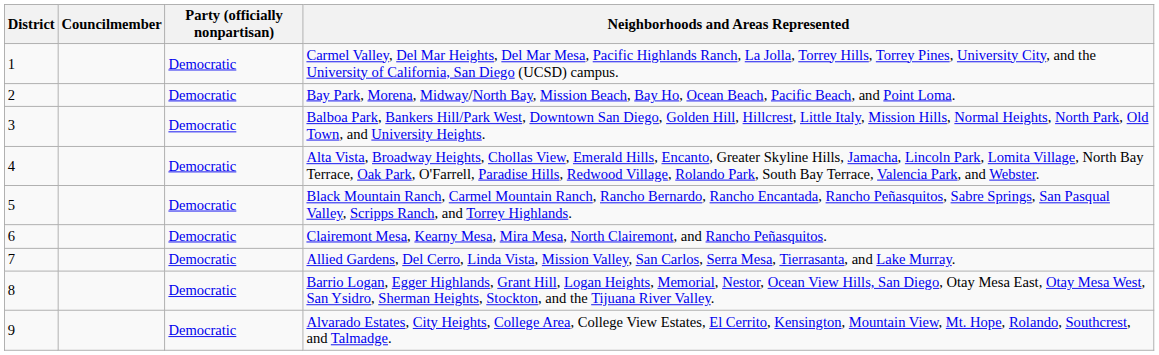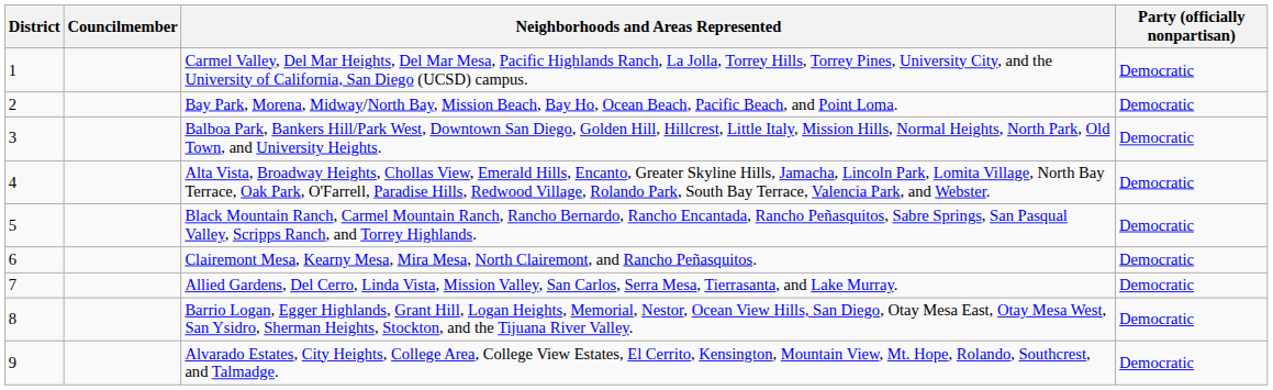columns swapped: Neighborhoods and Areas Represented <-> Party (officially nonpartisan)
